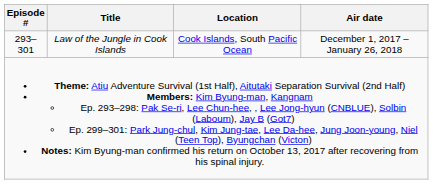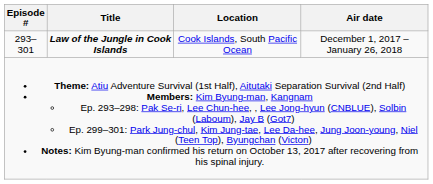293–301 | Title: normal -> bold
